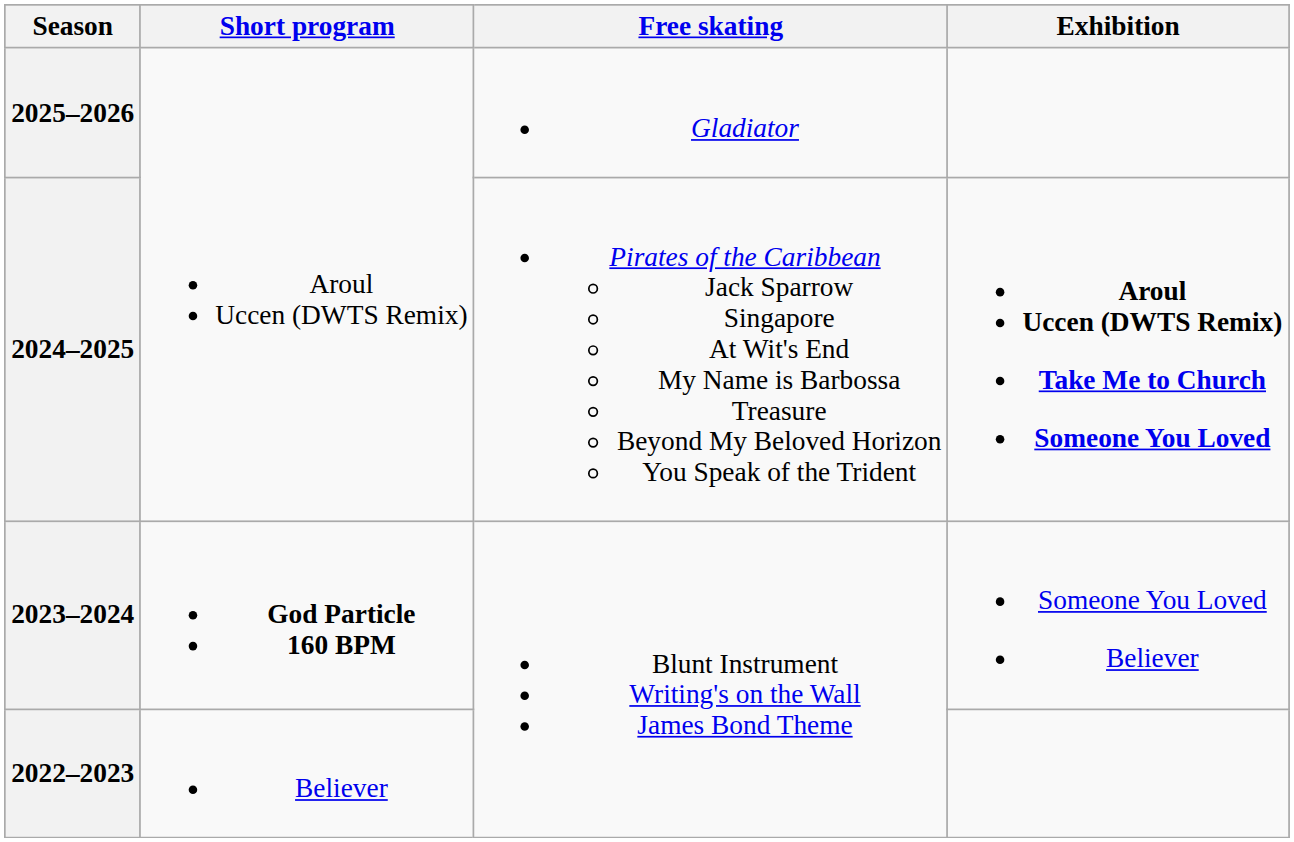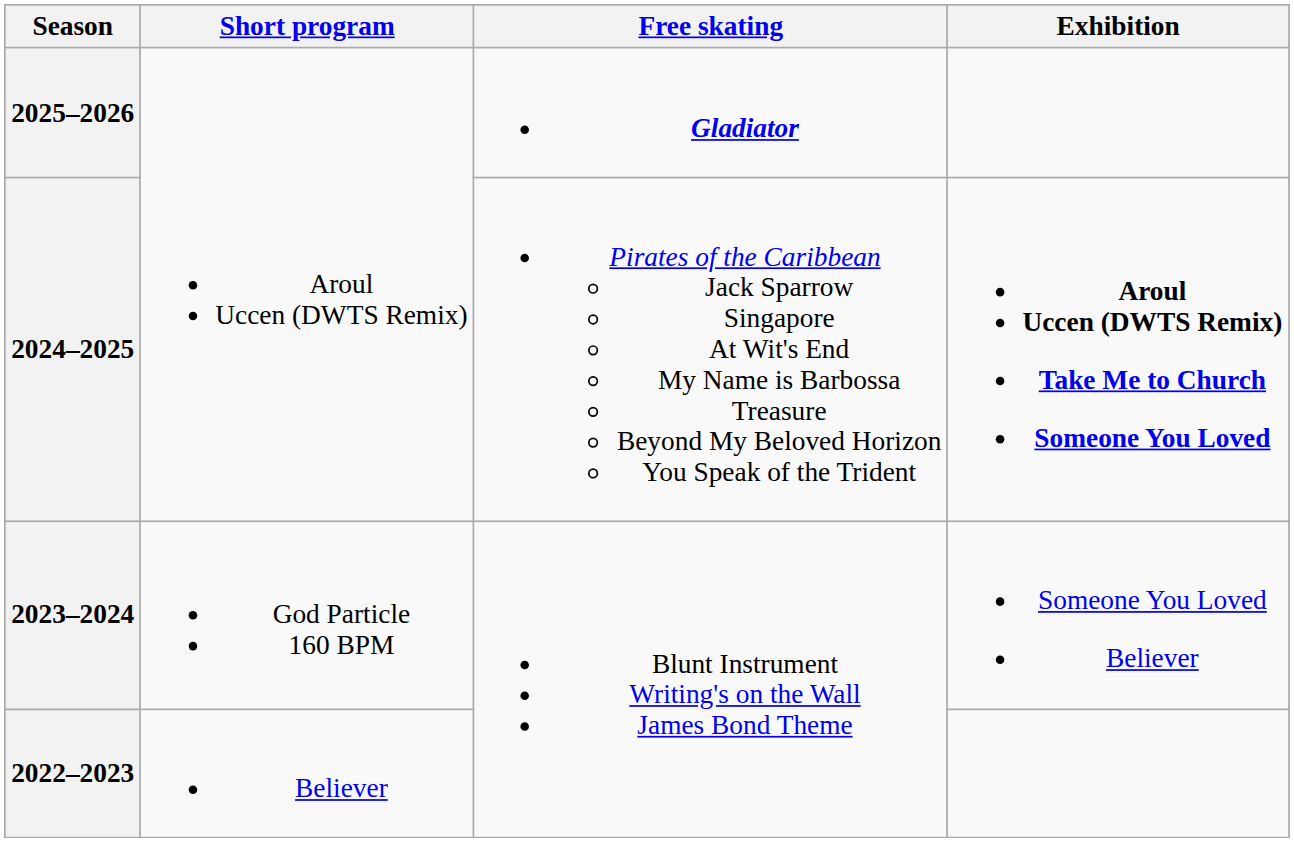2025–2026 | Free skating: normal -> bold
2023–2024 | Short program: bold -> normal
